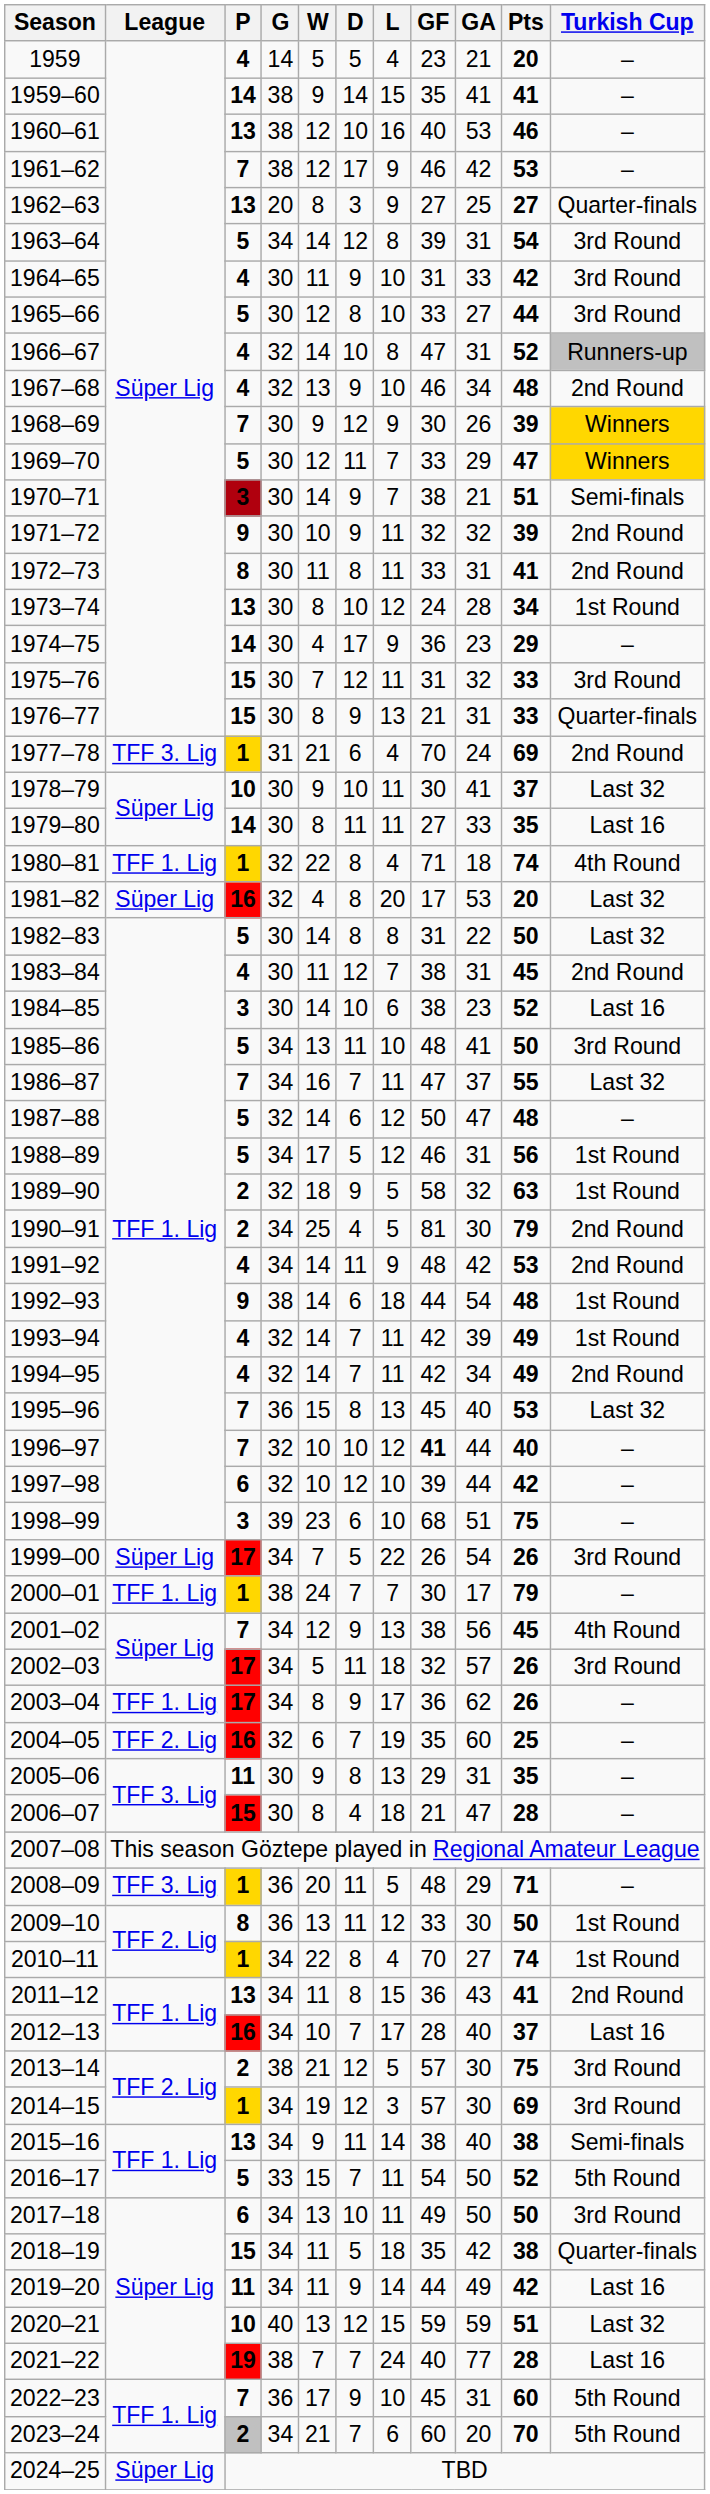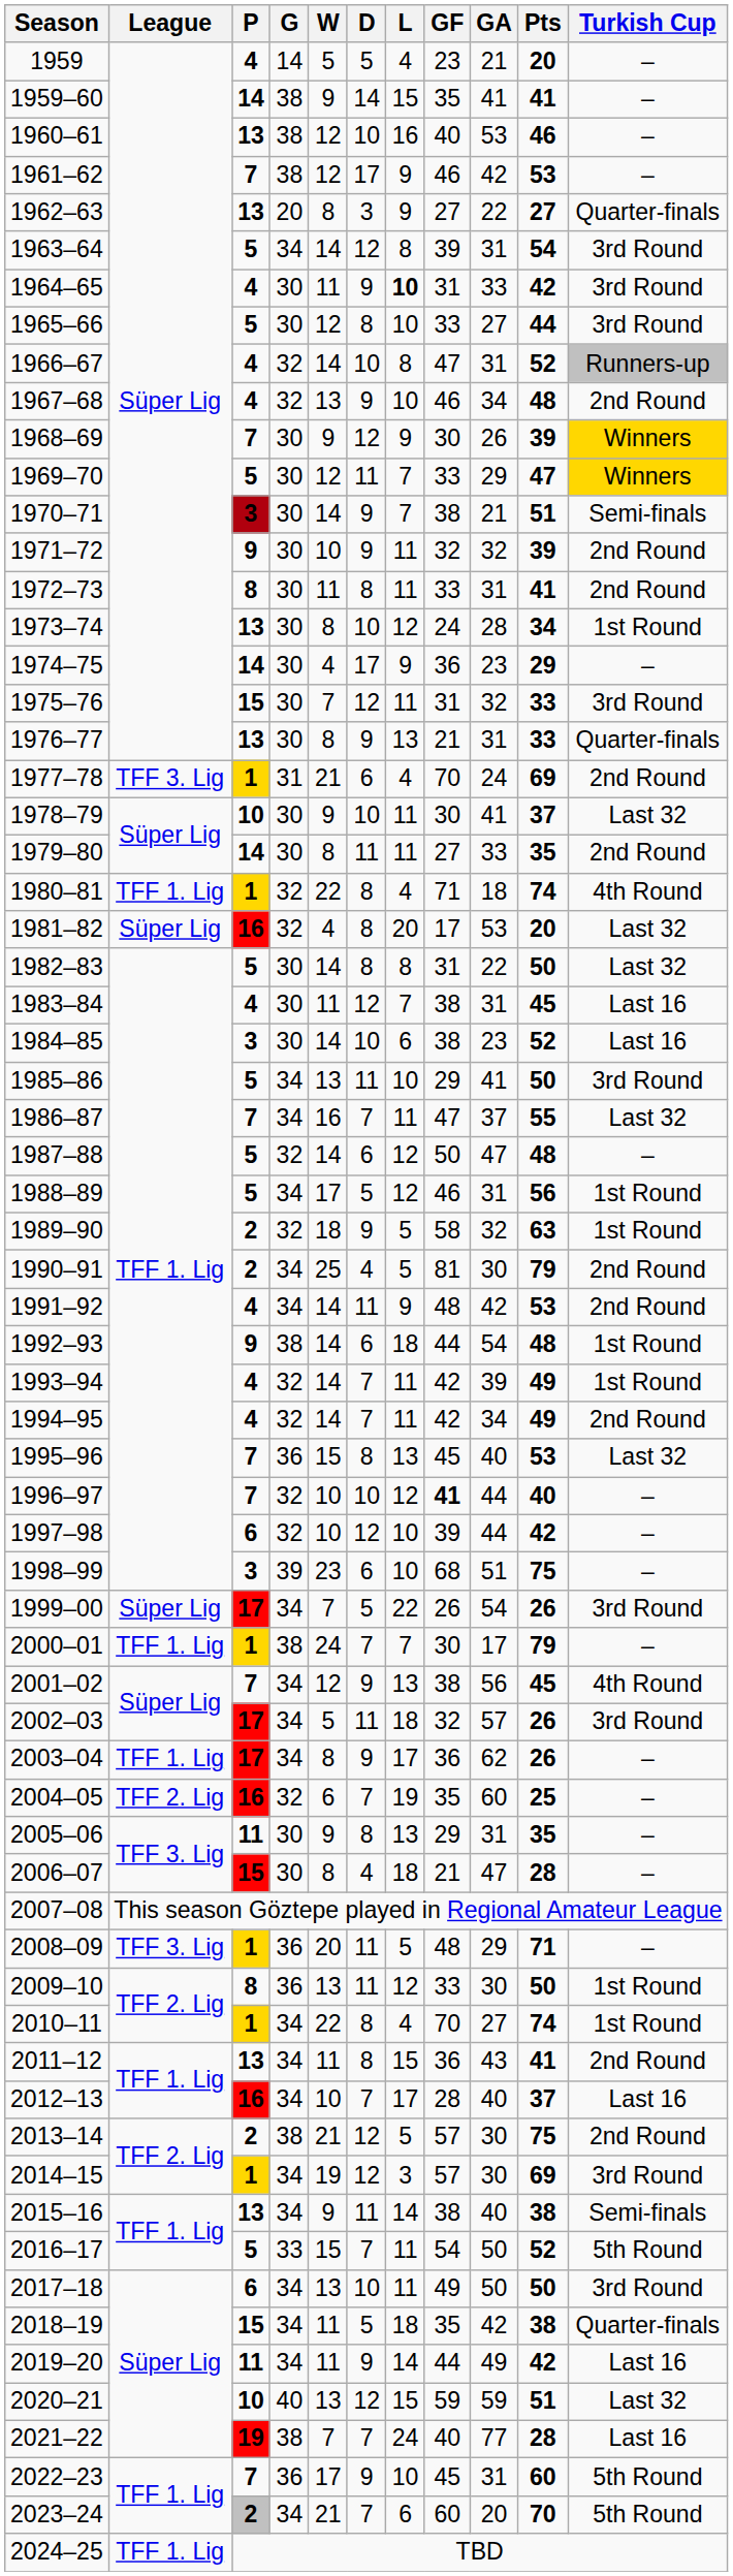1962–63 | GA: 25 -> 22
1964–65 | L: normal -> bold
1976–77 | P: 15 -> 13
1979–80 | Turkish Cup: Last 16 -> 2nd Round
1983–84 | Turkish Cup: 2nd Round -> Last 16
1985–86 | GF: 48 -> 29
2013–14 | Turkish Cup: 3rd Round -> 2nd Round
2024–25 | League: Süper Lig -> TFF 1. Lig
